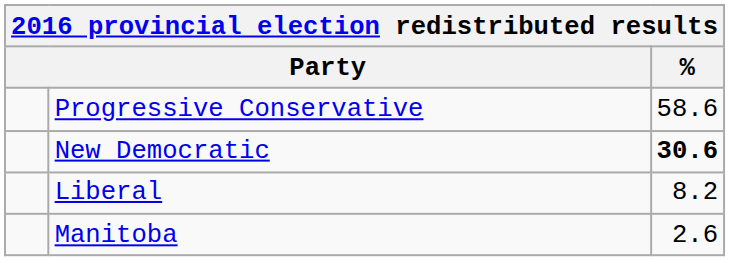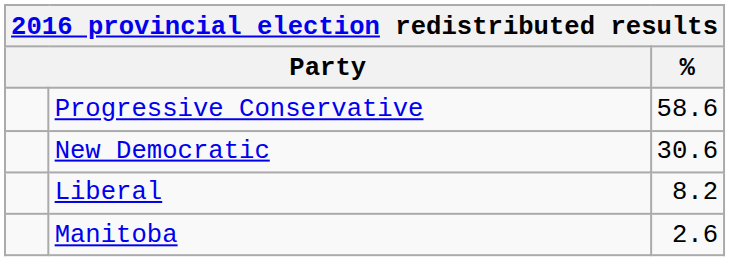New Democratic | %: bold -> normal
